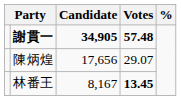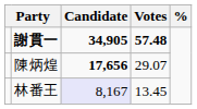陳炳煌 | Candidate: normal -> bold
林番王 | Candidate: no background -> lavender background
林番王 | Votes: bold -> normal
